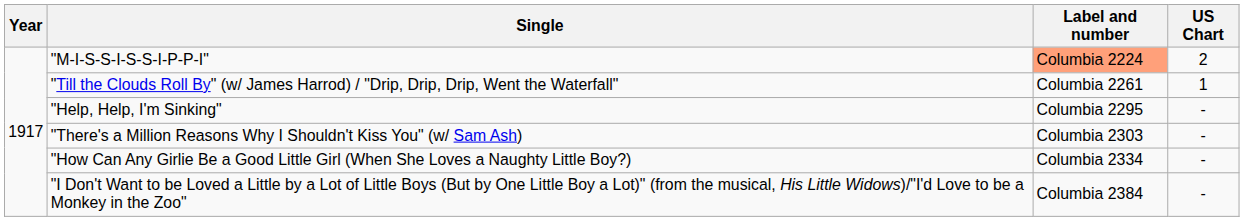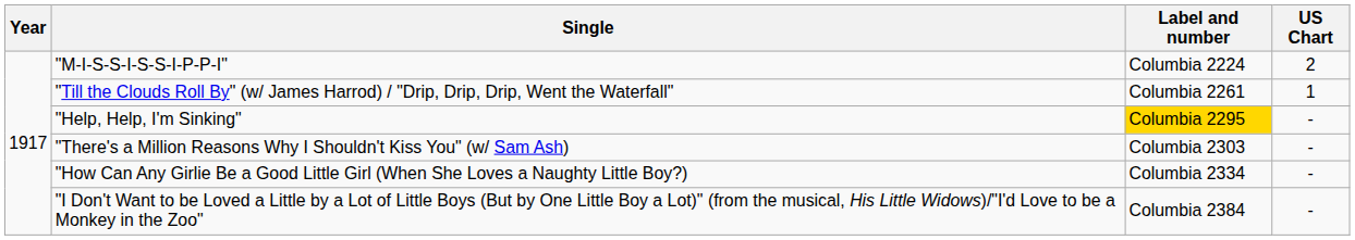"M-I-S-S-I-S-S-I-P-P-I" | Label and number: lightsalmon background -> no background
"Help, Help, I'm Sinking" | Label and number: no background -> gold background
